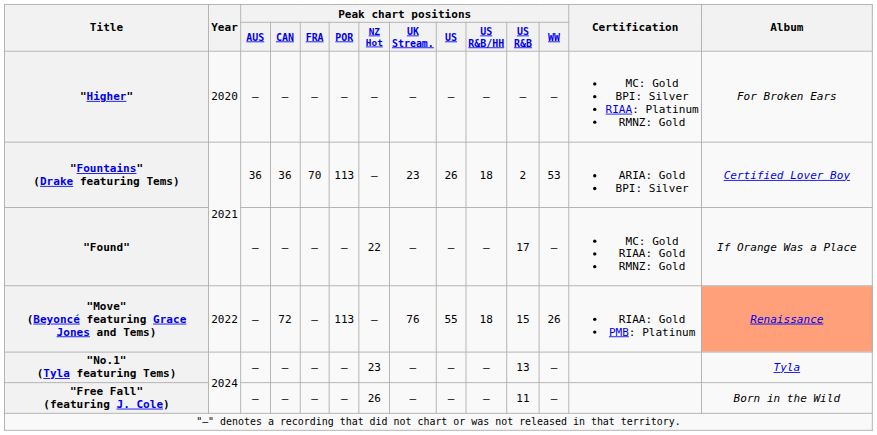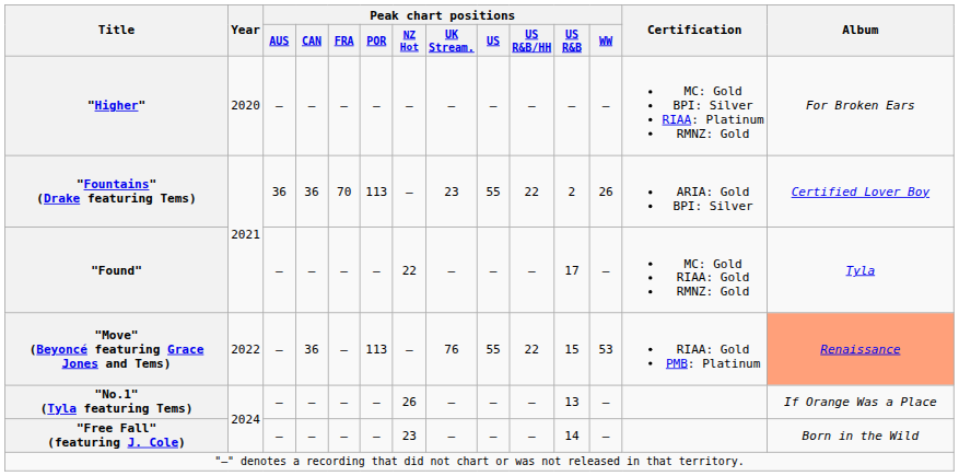"Fountains" (Drake featuring Tems) | Peak chart positions / US: 26 -> 55
"Fountains" (Drake featuring Tems) | Peak chart positions / US R&B/HH: 18 -> 22
"Fountains" (Drake featuring Tems) | Peak chart positions / WW: 53 -> 26
"Found" | Album: If Orange Was a Place -> Tyla
"Move" (Beyoncé featuring Grace Jones and Tems) | Peak chart positions / CAN: 72 -> 36
"Move" (Beyoncé featuring Grace Jones and Tems) | Peak chart positions / US R&B/HH: 18 -> 22
"Move" (Beyoncé featuring Grace Jones and Tems) | Peak chart positions / WW: 26 -> 53
"No.1" (Tyla featuring Tems) | Peak chart positions / NZ Hot: 23 -> 26
"No.1" (Tyla featuring Tems) | Album: Tyla -> If Orange Was a Place
"Free Fall" (featuring J. Cole) | Peak chart positions / NZ Hot: 26 -> 23
"Free Fall" (featuring J. Cole) | Peak chart positions / US R&B: 11 -> 14
